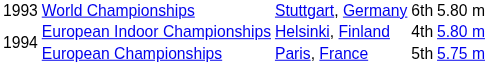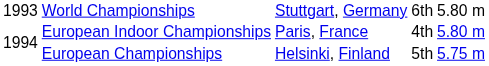European Indoor Championships | column 3: Helsinki, Finland -> Paris, France
European Championships | column 3: Paris, France -> Helsinki, Finland
